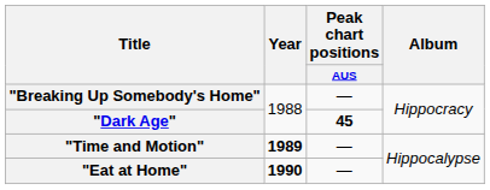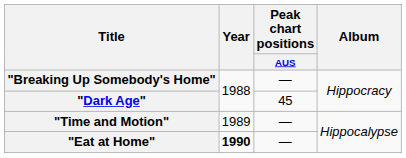"Dark Age" | Peak chart positions / AUS: bold -> normal
"Time and Motion" | Year: bold -> normal
